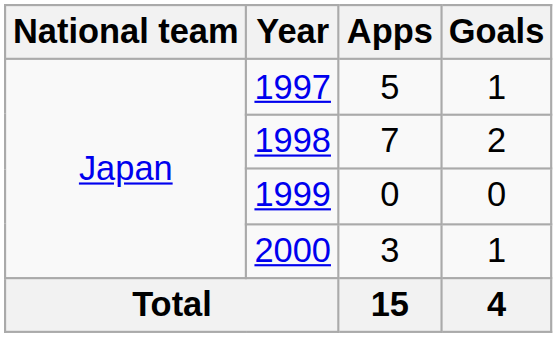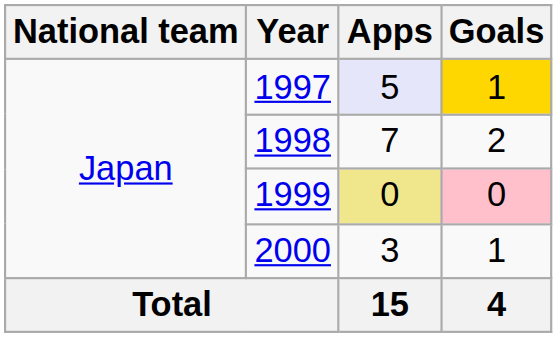1997 | Apps: no background -> lavender background
1997 | Goals: no background -> gold background
1999 | Apps: no background -> khaki background
1999 | Goals: no background -> pink background
